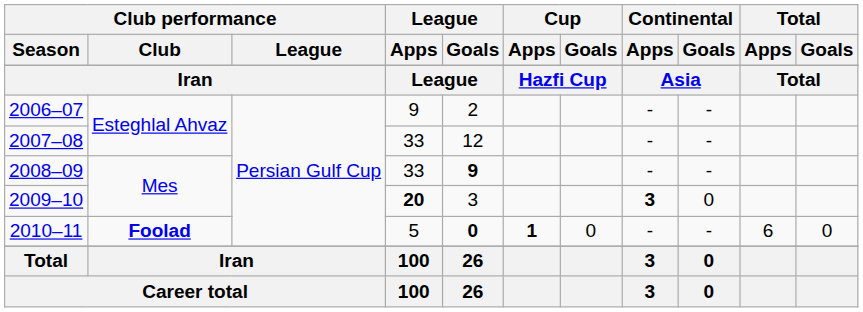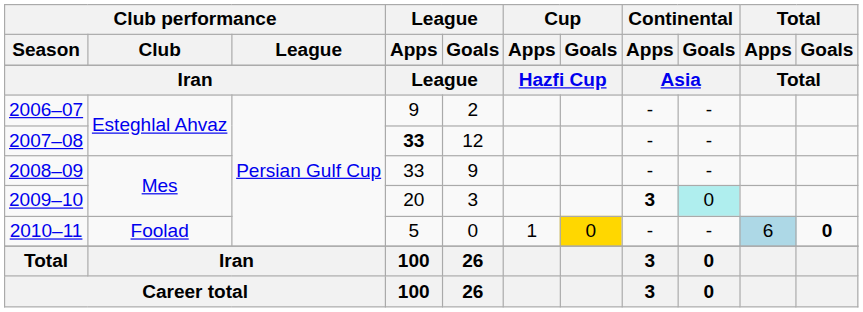2007–08 | League / Apps: normal -> bold
2008–09 | League / Goals: bold -> normal
2009–10 | League / Apps: bold -> normal
2009–10 | Continental / Goals: no background -> paleturquoise background
2010–11 | Club performance / Club: bold -> normal
2010–11 | League / Goals: bold -> normal
2010–11 | Cup / Apps: bold -> normal
2010–11 | Cup / Goals: no background -> gold background
2010–11 | Total / Apps: no background -> lightblue background
2010–11 | Total / Goals: normal -> bold
